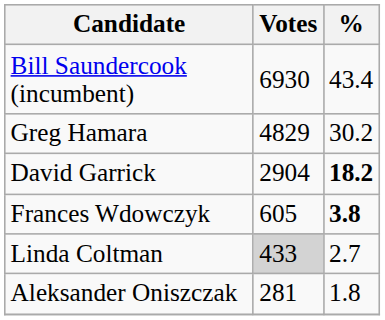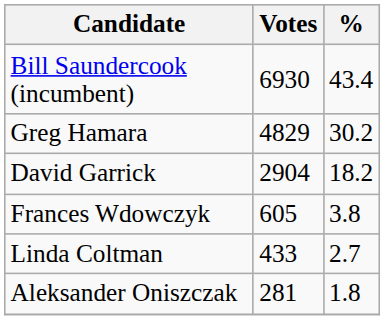David Garrick | %: bold -> normal
Frances Wdowczyk | %: bold -> normal
Linda Coltman | Votes: lightgrey background -> no background
